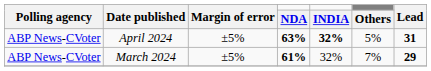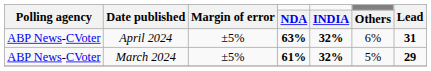April 2024 | Others: 5% -> 6%
March 2024 | INDIA: normal -> bold
March 2024 | Others: 7% -> 5%
